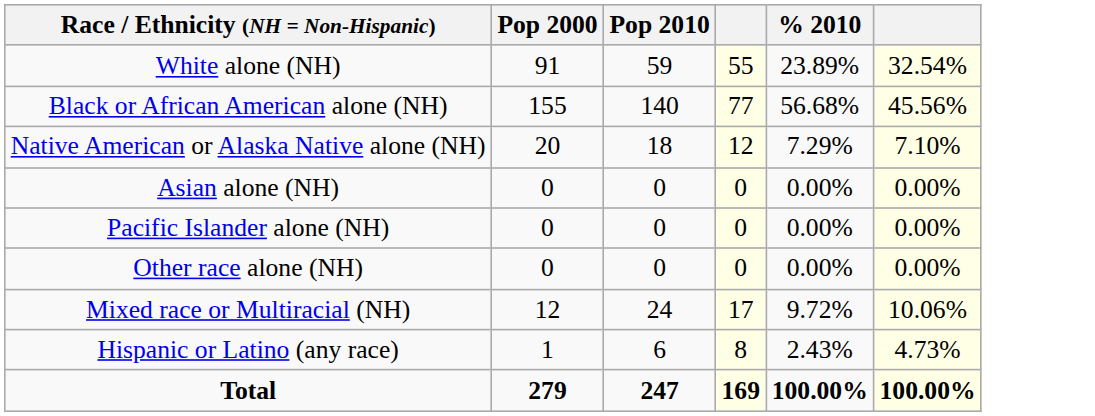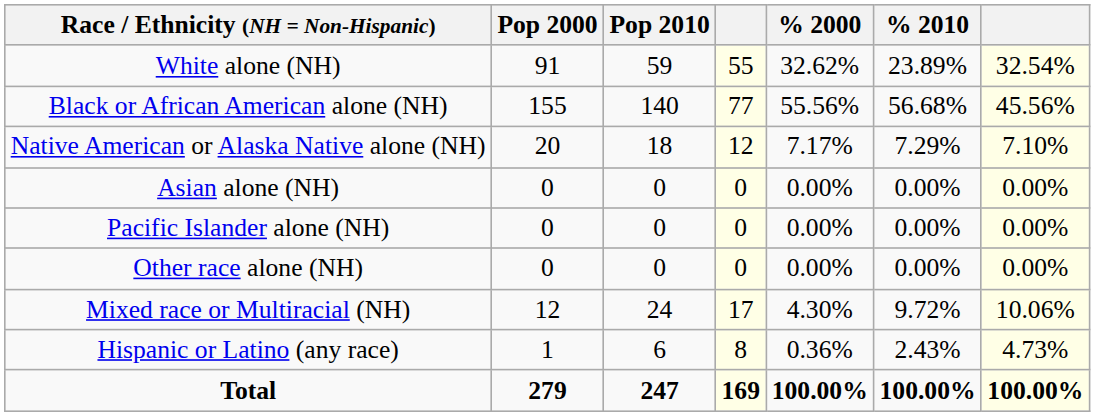+ column: % 2000 | 32.62% | 55.56% | 7.17% | 0.00% | 0.00% | 0.00% | 4.30% | 0.36% | 100.00%
